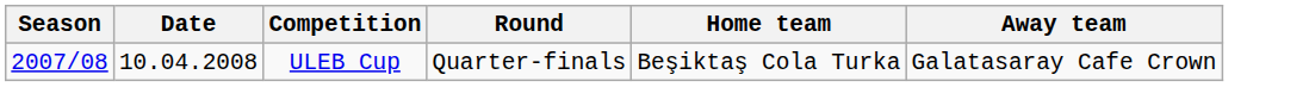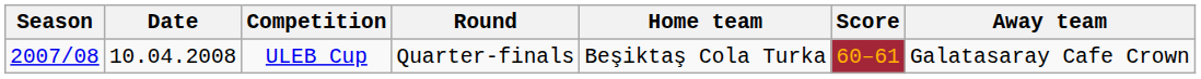+ column: Score | 60–61
